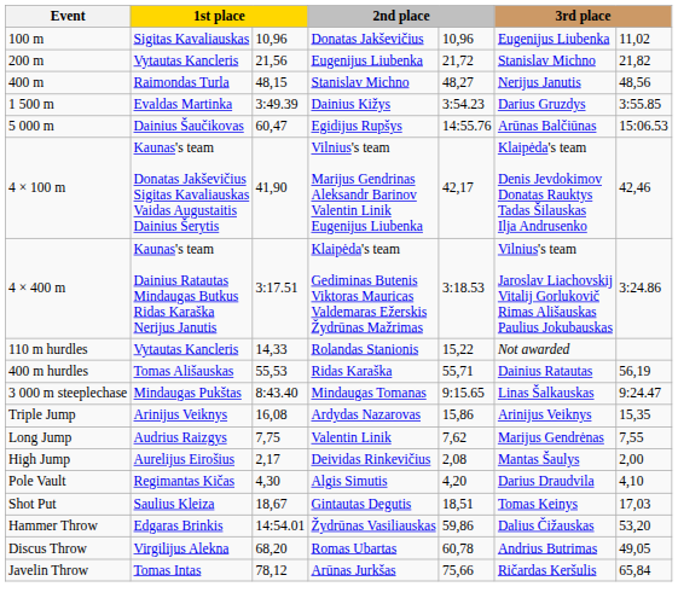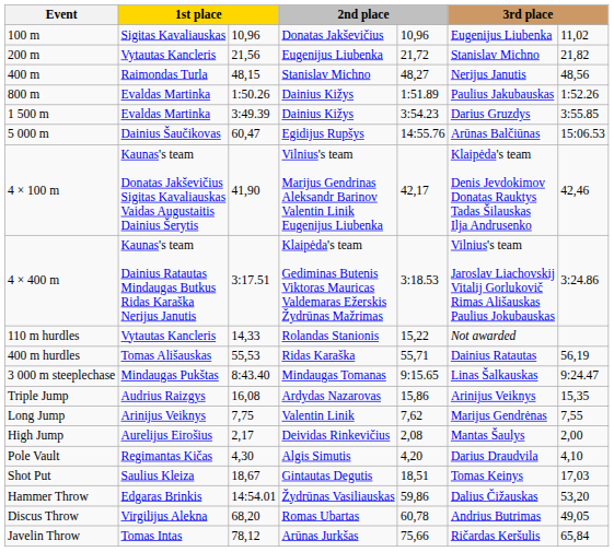+ row: 800 m | Evaldas Martinka | 1:50.26 | Dainius Kižys | 1:51.89 | Paulius Jakubauskas | 1:52.26
Triple Jump | column 2: Arinijus Veiknys -> Audrius Raizgys
Long Jump | column 2: Audrius Raizgys -> Arinijus Veiknys
